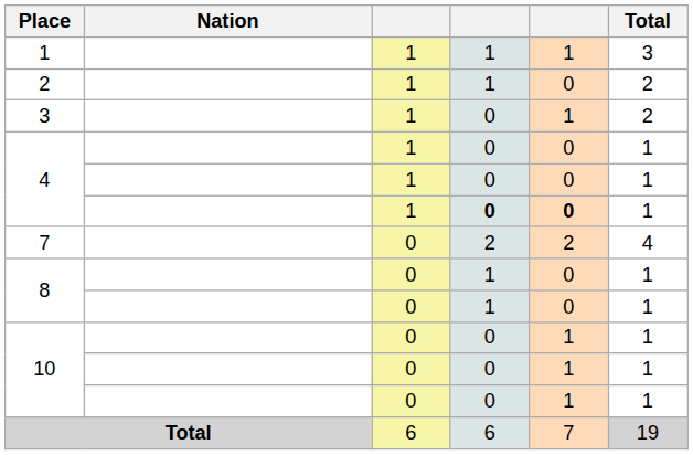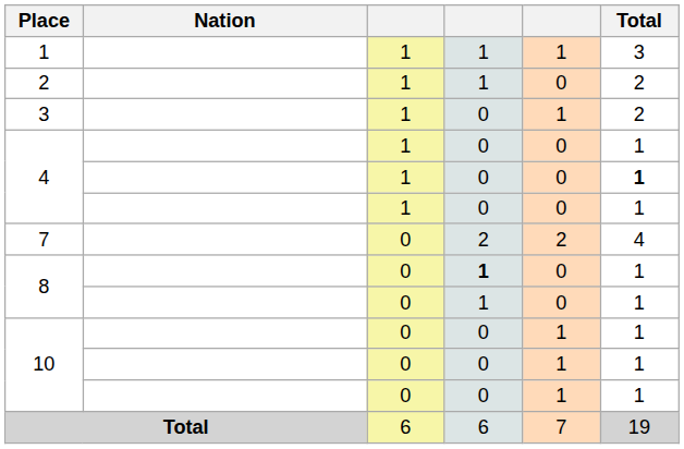row 6 | Total: normal -> bold
row 7 | column 4: bold -> normal
row 7 | column 5: bold -> normal
row 9 | column 4: normal -> bold
